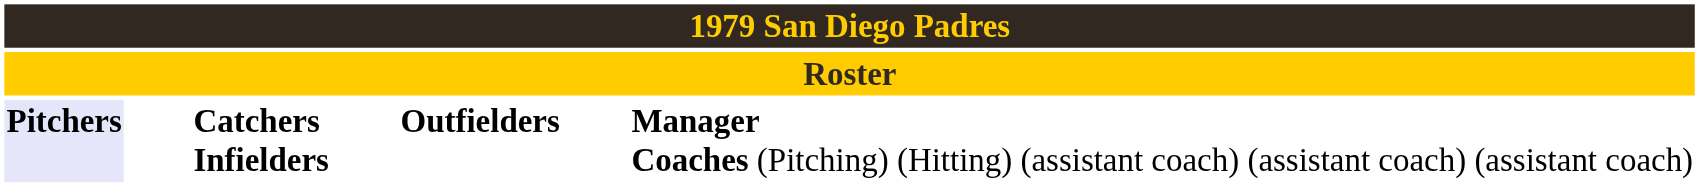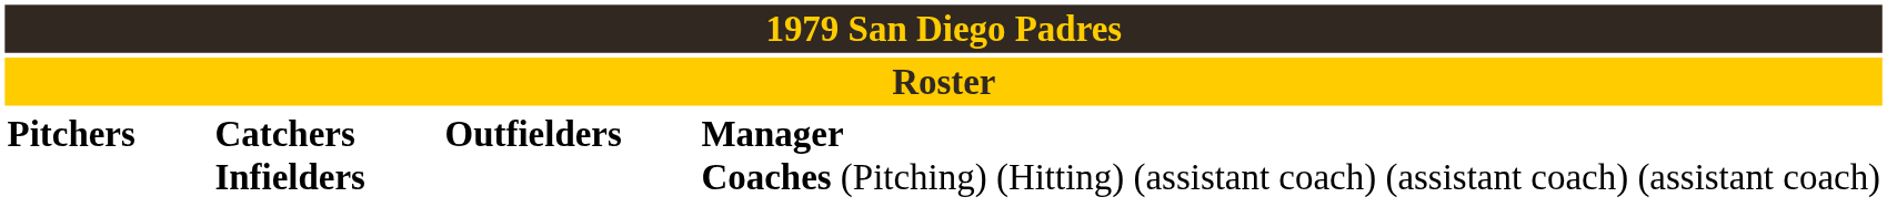Pitchers | column 1: lavender background -> no background
